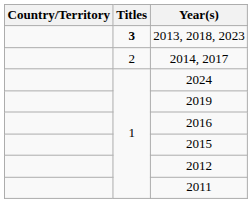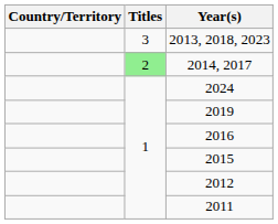2013, 2018, 2023 | Titles: bold -> normal
2014, 2017 | Titles: no background -> lightgreen background
